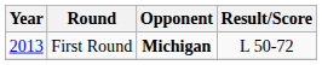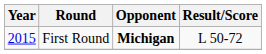First Round | Year: 2013 -> 2015
